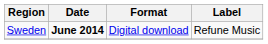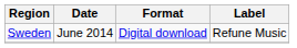Sweden | Date: bold -> normal
